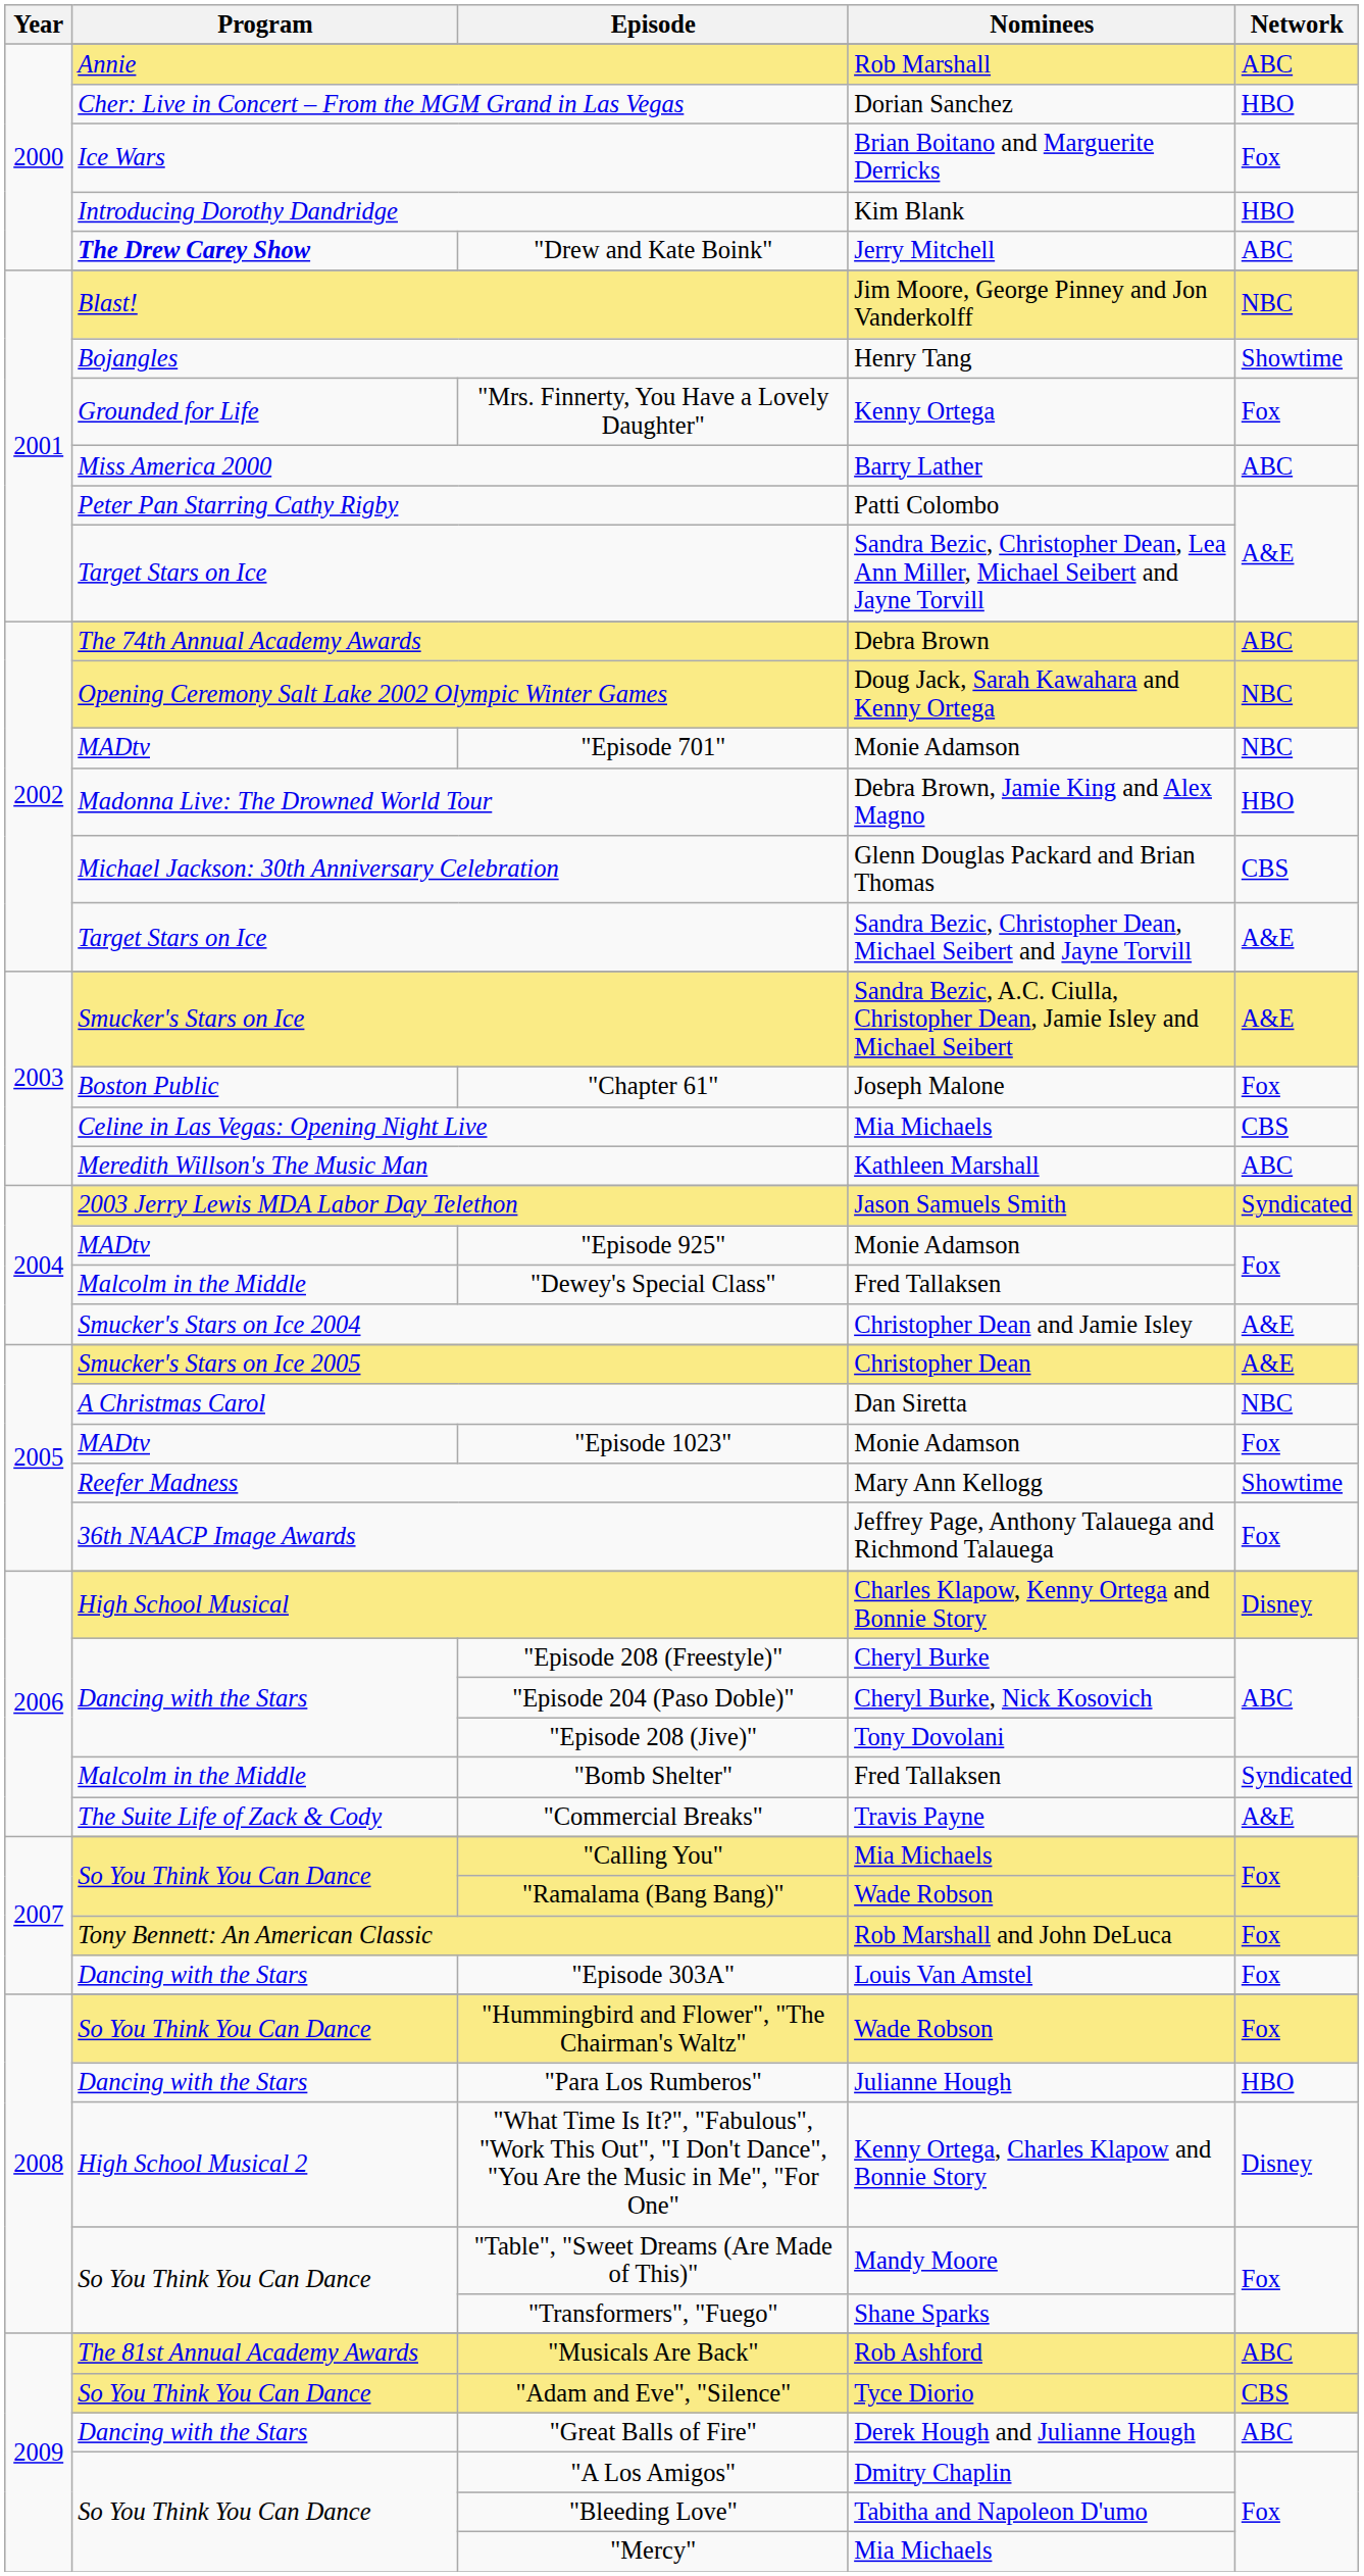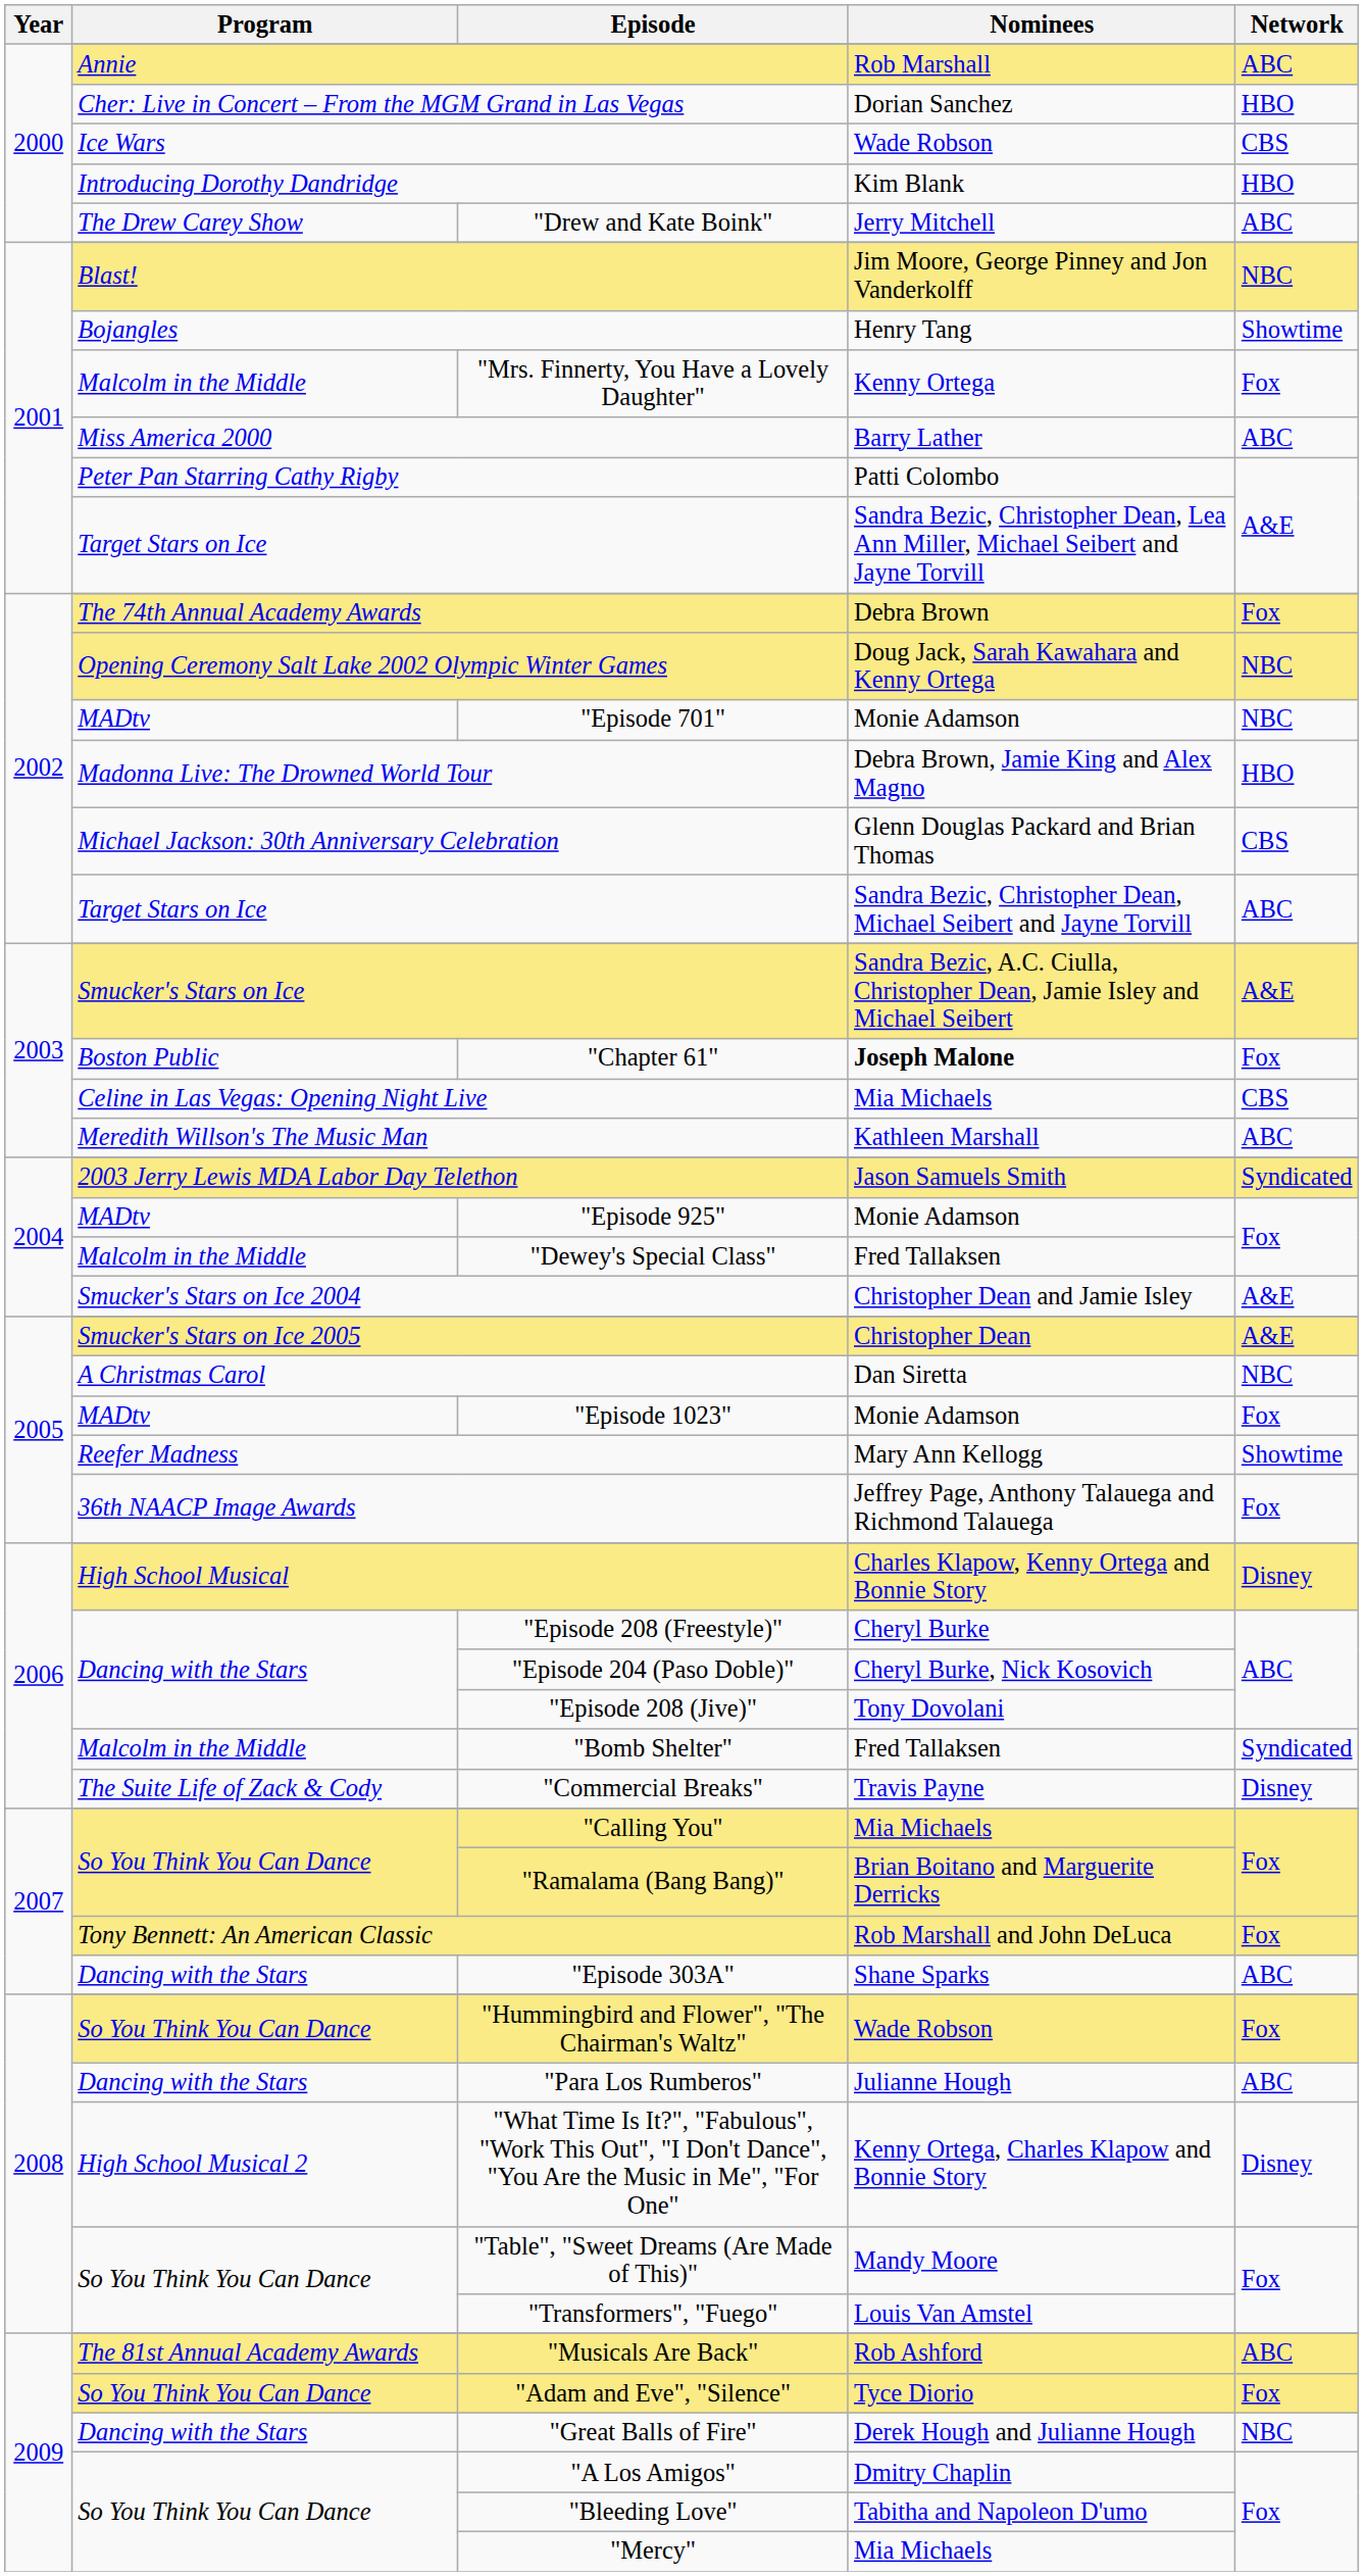Ice Wars | Nominees: Brian Boitano and Marguerite Derricks -> Wade Robson
Ice Wars | Network: Fox -> CBS
"Drew and Kate Boink" | Program: bold -> normal
"Mrs. Finnerty, You Have a Lovely Daughter" | Program: Grounded for Life -> Malcolm in the Middle
The 74th Annual Academy Awards | Network: ABC -> Fox
2002 / Target Stars on Ice | Network: A&E -> ABC
"Chapter 61" | Nominees: normal -> bold
"Commercial Breaks" | Network: A&E -> Disney
"Ramalama (Bang Bang)" | Nominees: Wade Robson -> Brian Boitano and Marguerite Derricks
"Episode 303A" | Nominees: Louis Van Amstel -> Shane Sparks
"Episode 303A" | Network: Fox -> ABC
"Para Los Rumberos" | Network: HBO -> ABC
"Transformers", "Fuego" | Nominees: Shane Sparks -> Louis Van Amstel
"Adam and Eve", "Silence" | Network: CBS -> Fox
"Great Balls of Fire" | Network: ABC -> NBC
